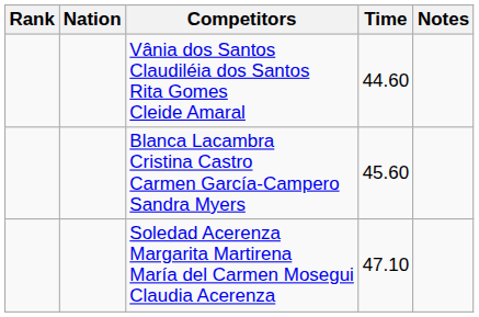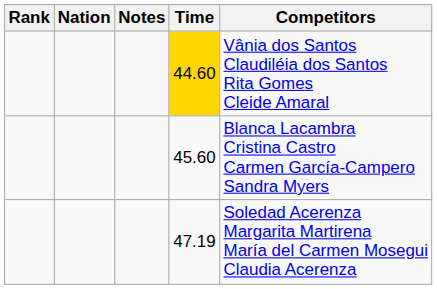columns swapped: Competitors <-> Notes
row 2 | Time: no background -> gold background
row 4 | Time: 47.10 -> 47.19
